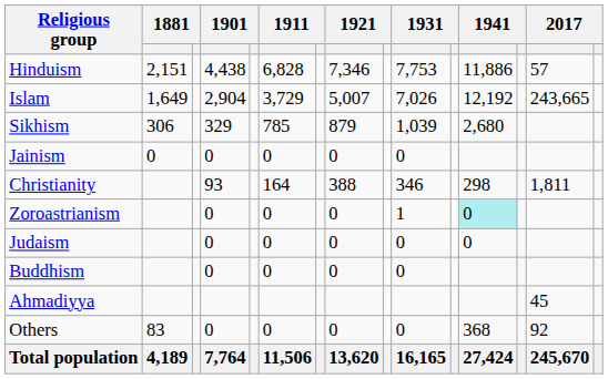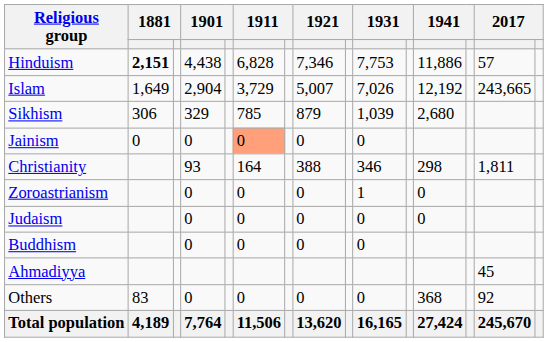Hinduism | column 2: normal -> bold
Jainism | column 6: no background -> lightsalmon background
Zoroastrianism | column 12: paleturquoise background -> no background
